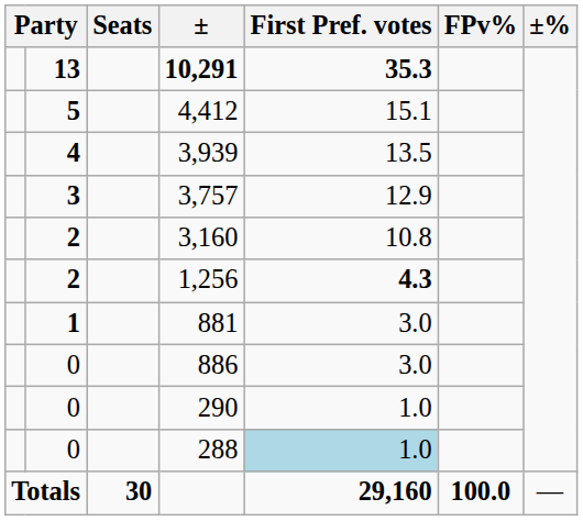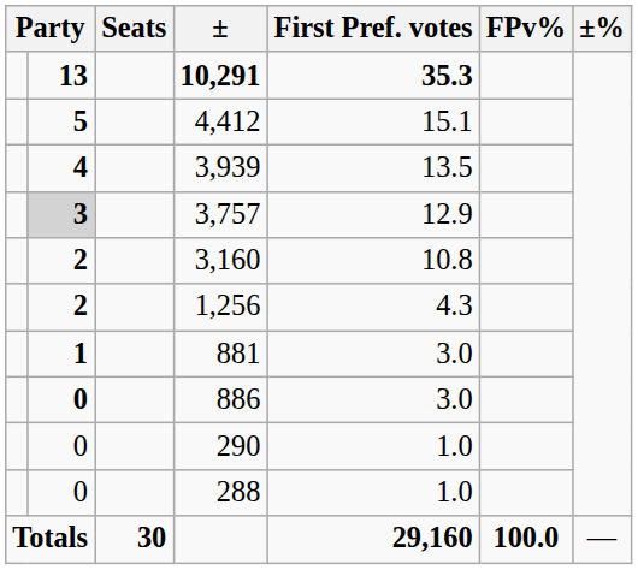3,757 | column 2: no background -> lightgrey background
1,256 | First Pref. votes: bold -> normal
886 | column 2: normal -> bold
288 | First Pref. votes: lightblue background -> no background
